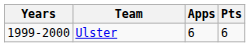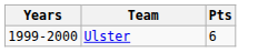- column: Apps | 6
